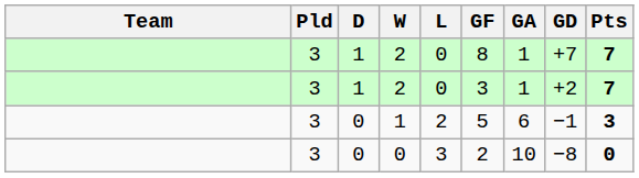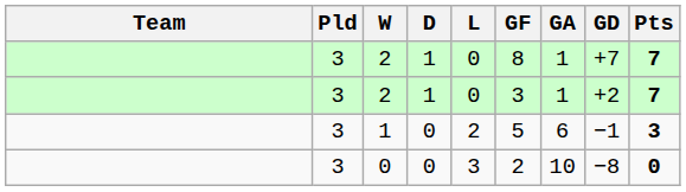columns swapped: W <-> D
